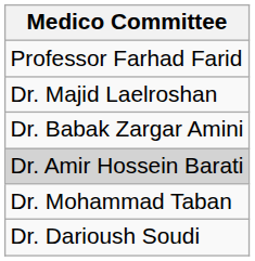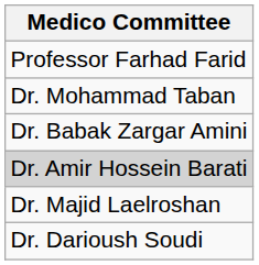row 3 | column 1: Dr. Majid Laelroshan -> Dr. Mohammad Taban
row 6 | column 1: Dr. Mohammad Taban -> Dr. Majid Laelroshan
